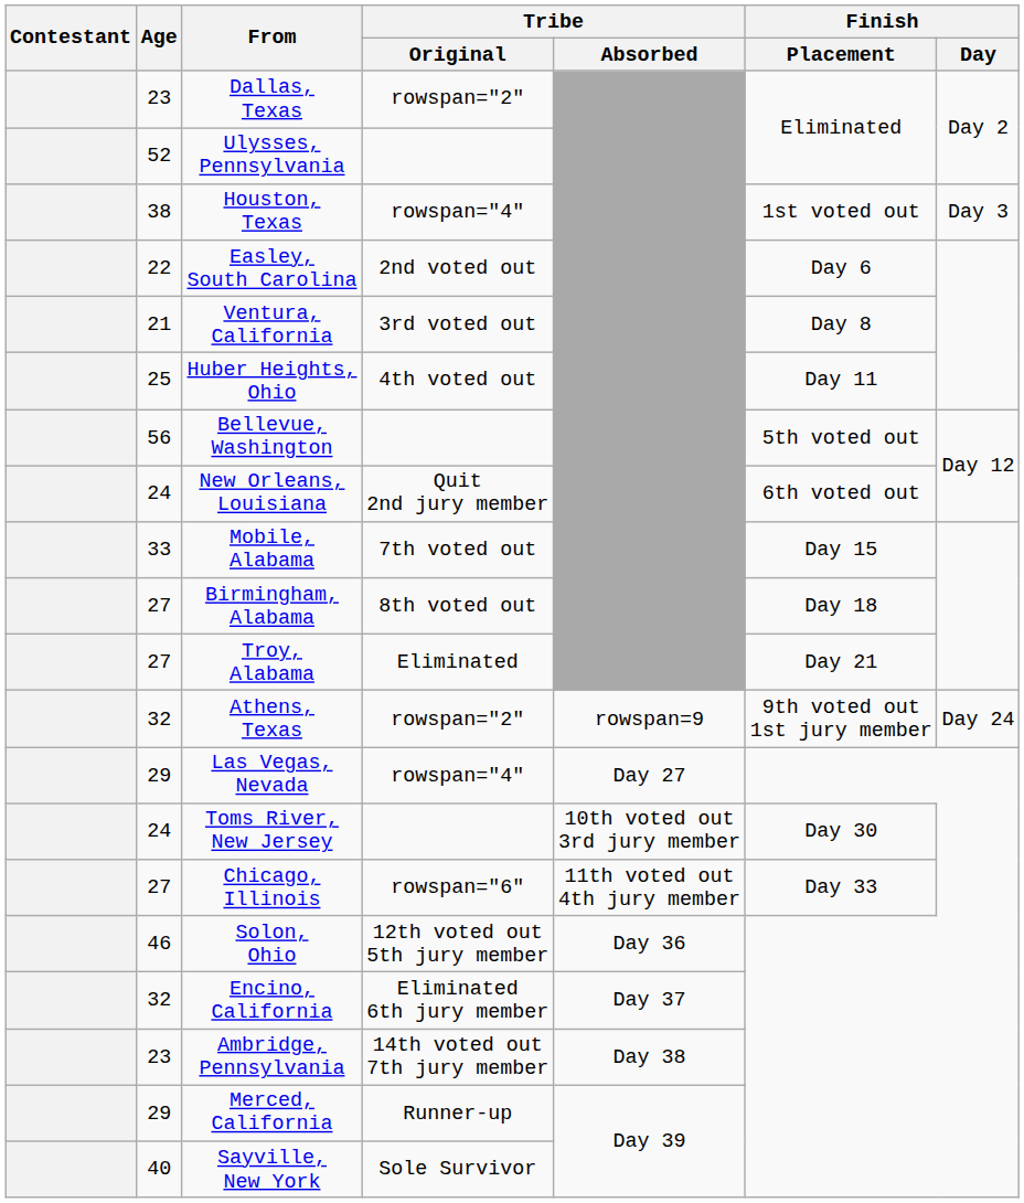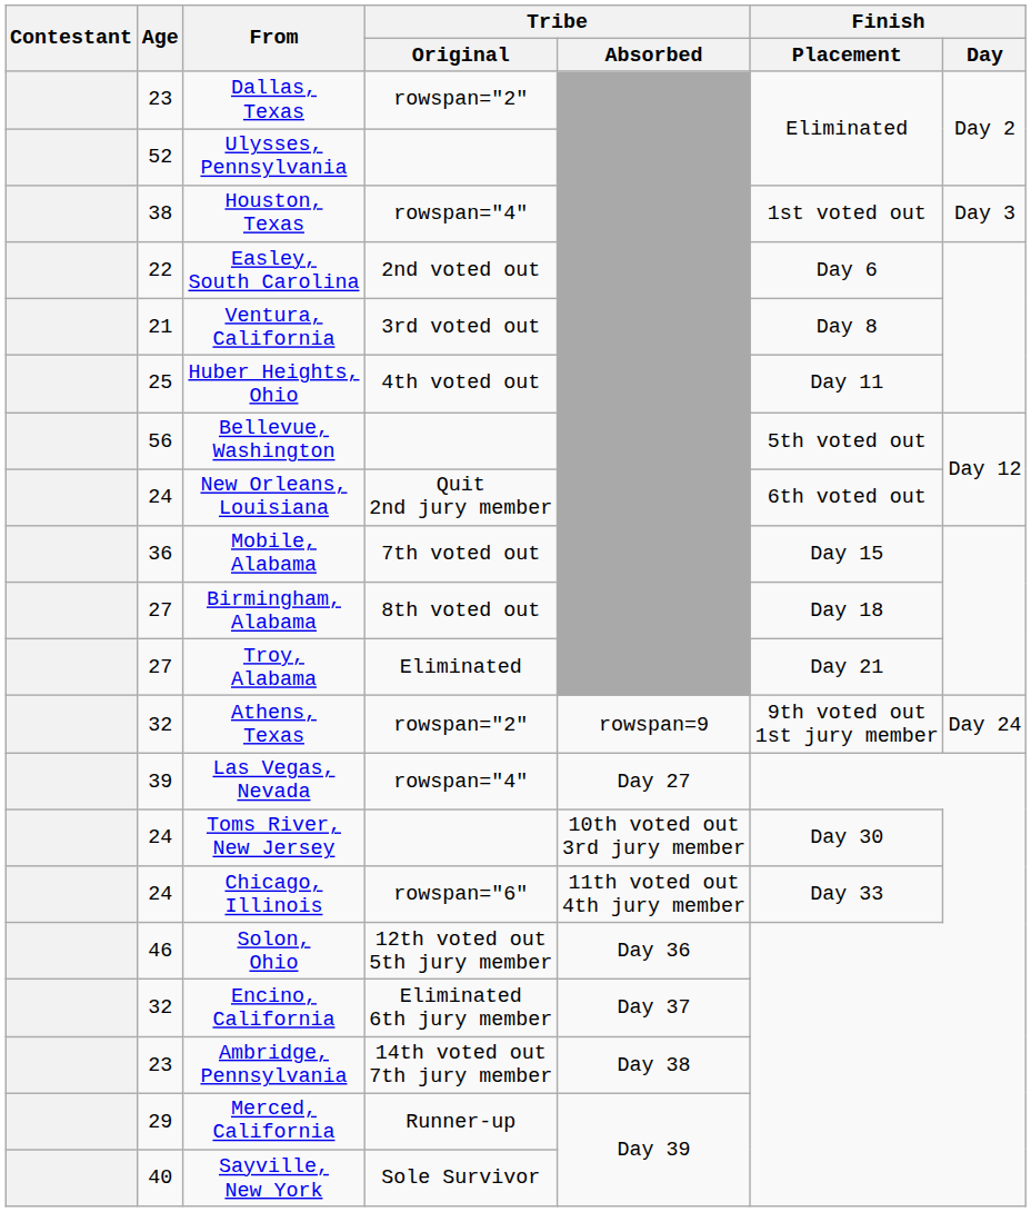Mobile, Alabama | Age: 33 -> 36
Las Vegas, Nevada | Age: 29 -> 39
Chicago, Illinois | Age: 27 -> 24
